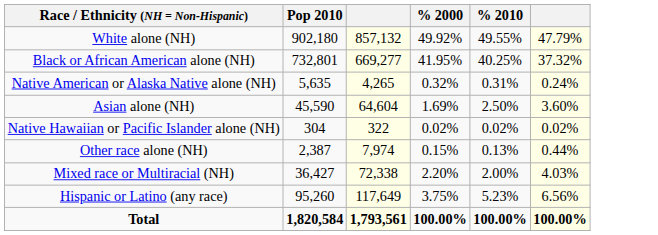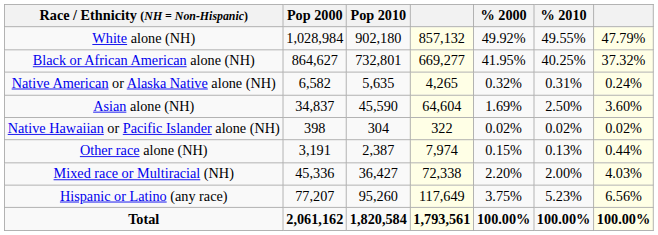+ column: Pop 2000 | 1,028,984 | 864,627 | 6,582 | 34,837 | 398 | 3,191 | 45,336 | 77,207 | 2,061,162
